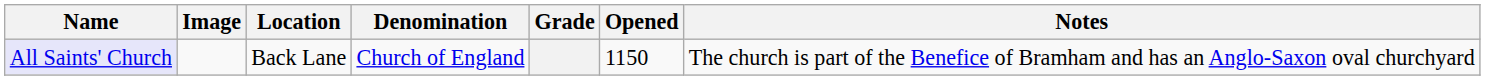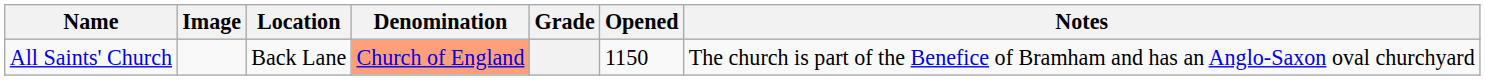row 2 | Name: lavender background -> no background
row 2 | Denomination: no background -> lightsalmon background
